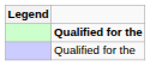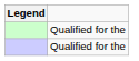row 2 | column 2: bold -> normal
